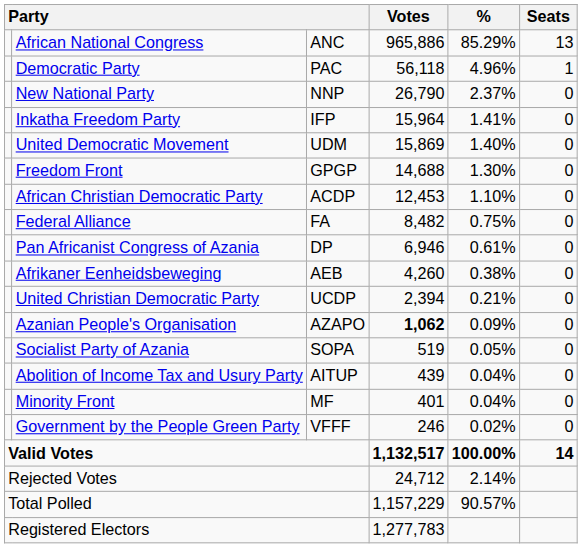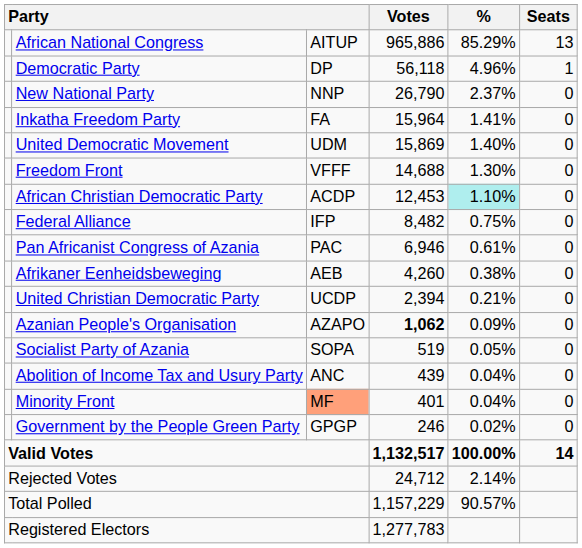African National Congress | column 3: ANC -> AITUP
Democratic Party | column 3: PAC -> DP
Inkatha Freedom Party | column 3: IFP -> FA
Freedom Front | column 3: GPGP -> VFFF
African Christian Democratic Party | %: no background -> paleturquoise background
Federal Alliance | column 3: FA -> IFP
Pan Africanist Congress of Azania | column 3: DP -> PAC
Abolition of Income Tax and Usury Party | column 3: AITUP -> ANC
Minority Front | column 3: no background -> lightsalmon background
Government by the People Green Party | column 3: VFFF -> GPGP
